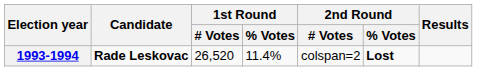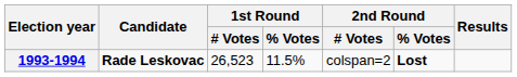1993-1994 | 1st Round / # Votes: 26,520 -> 26,523
1993-1994 | 1st Round / % Votes: 11.4% -> 11.5%
